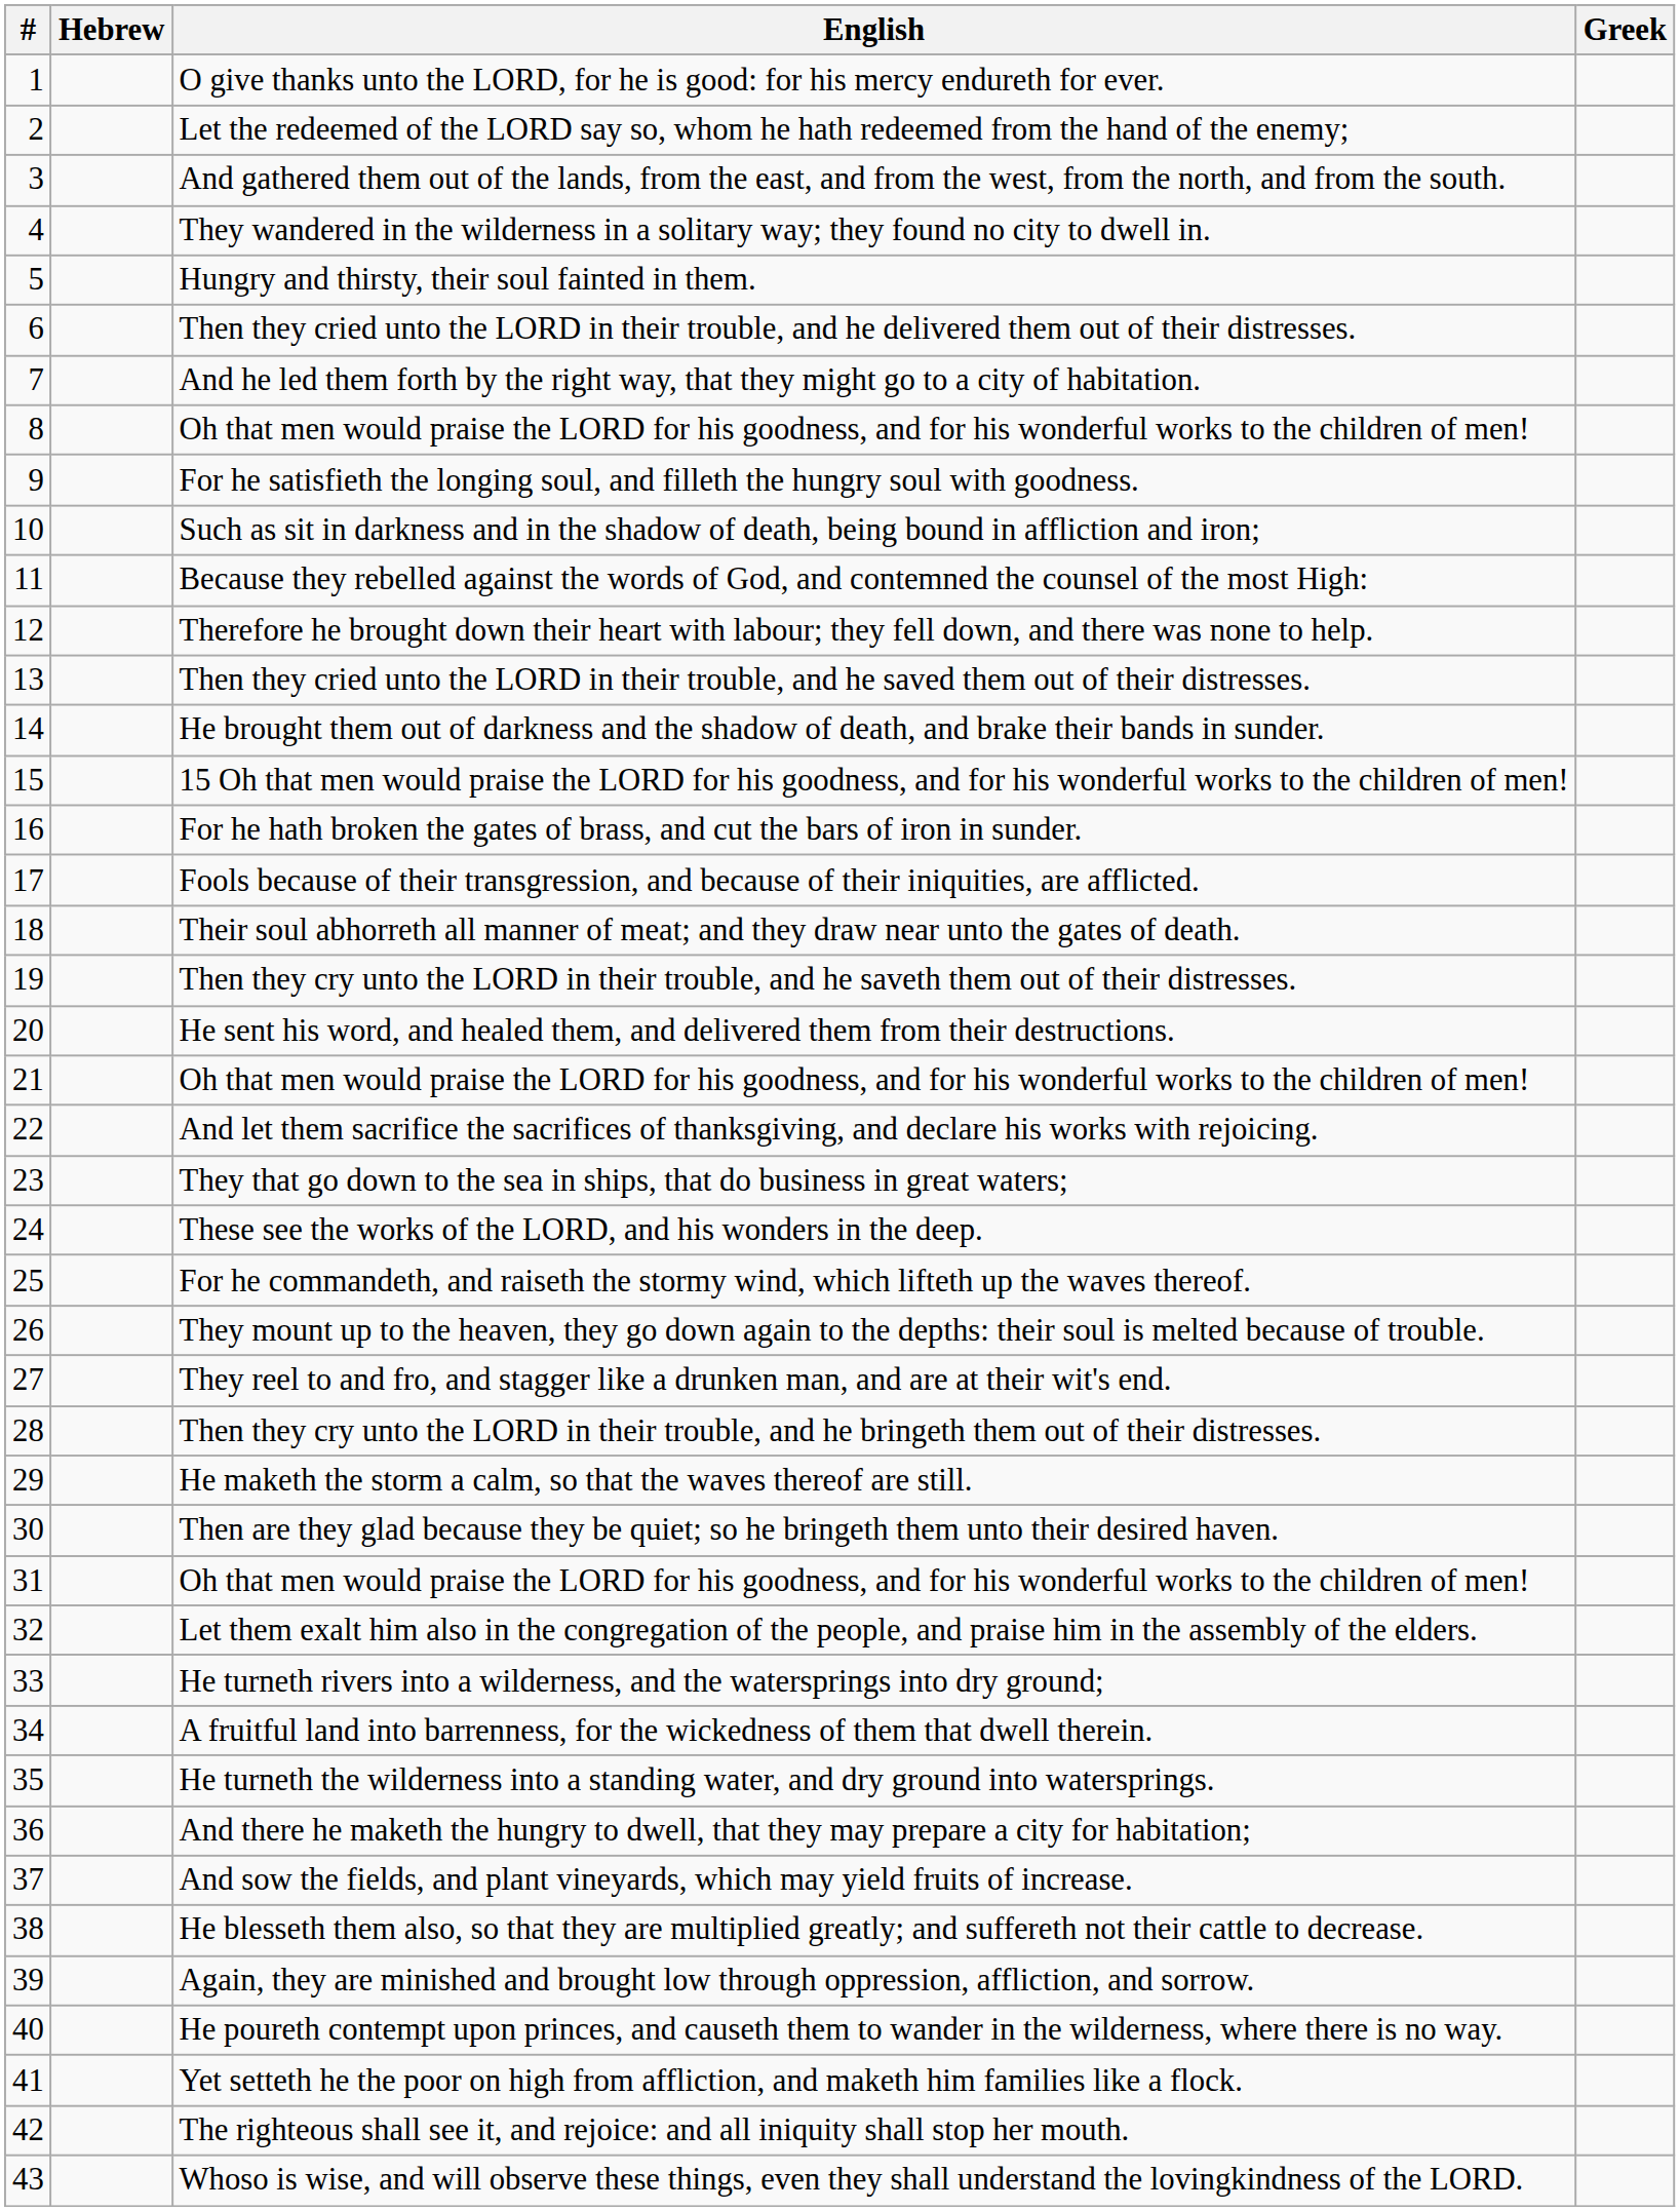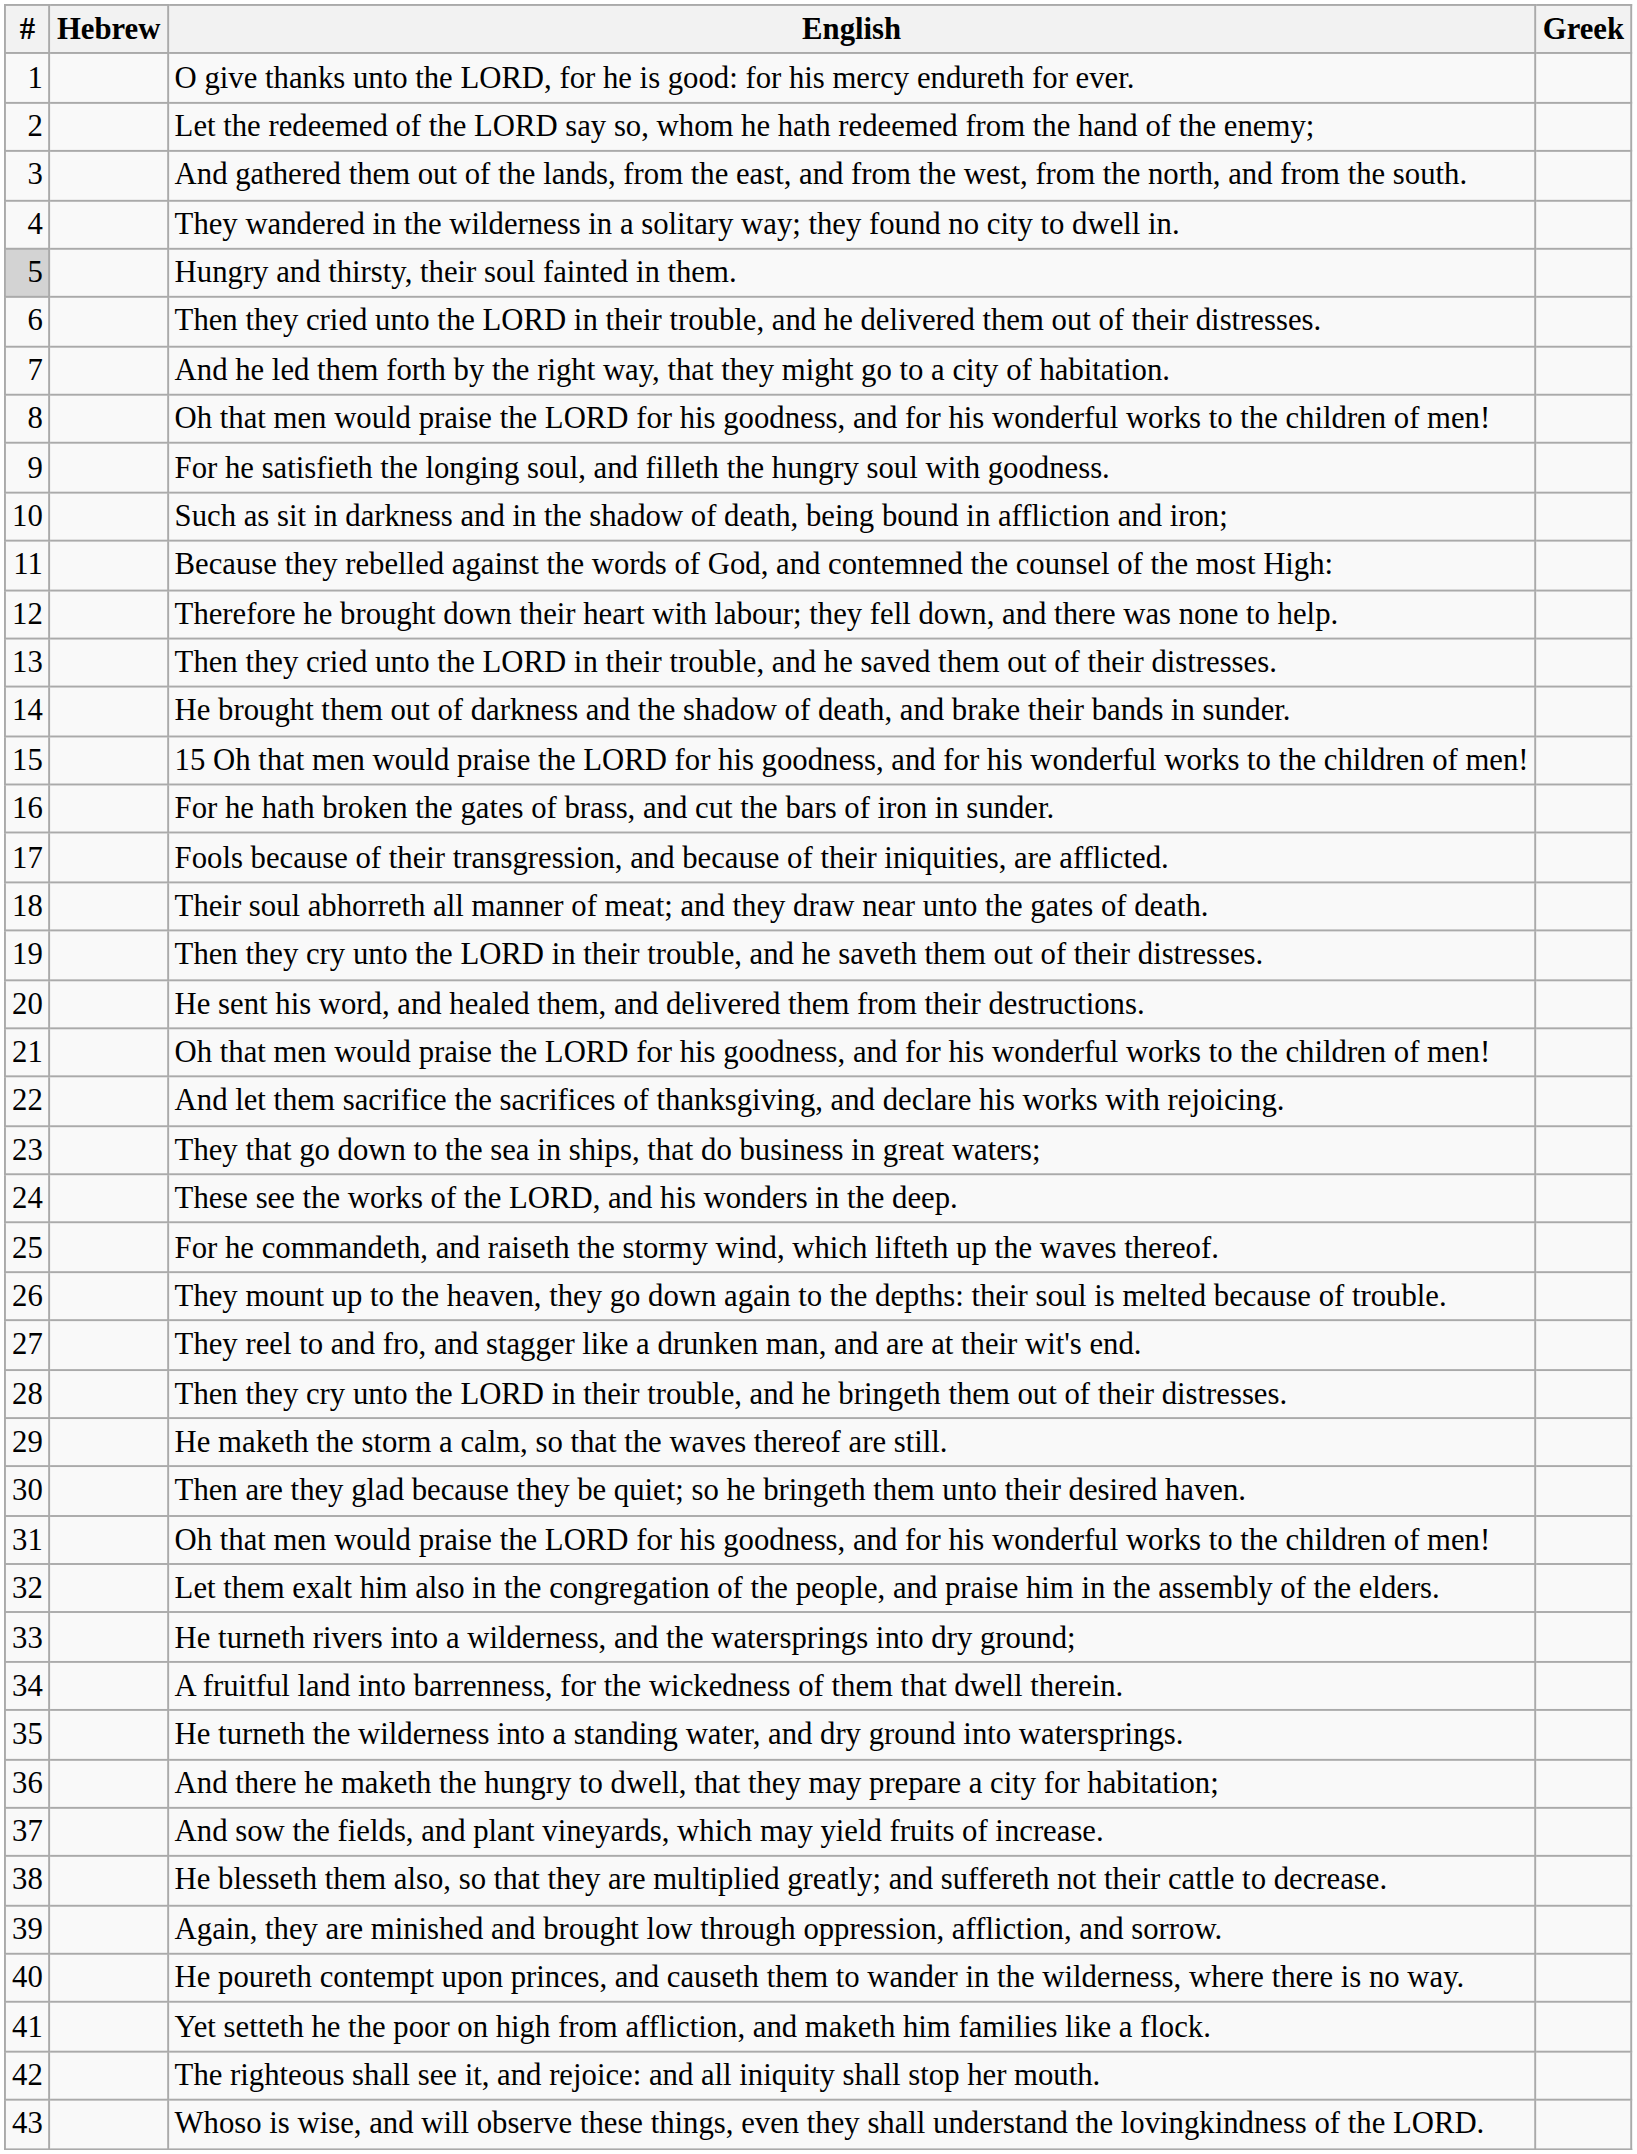Hungry and thirsty, their soul fainted in them. | #: no background -> lightgrey background
